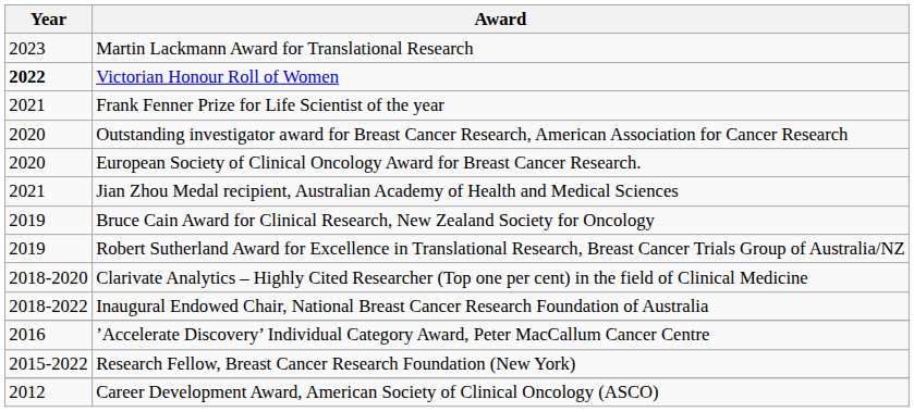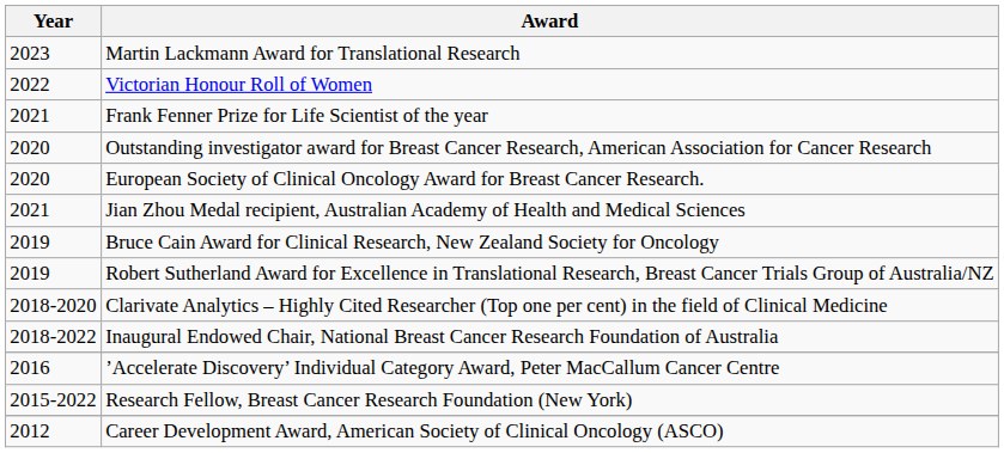Victorian Honour Roll of Women | Year: bold -> normal
